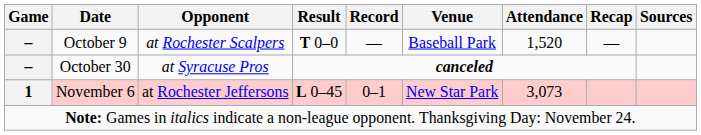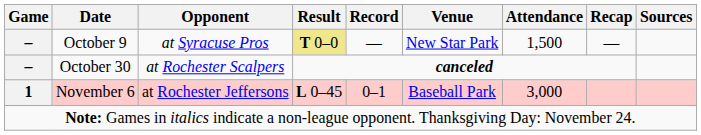October 9 | Opponent: at Rochester Scalpers -> at Syracuse Pros
October 9 | Result: no background -> khaki background
October 9 | Venue: Baseball Park -> New Star Park
October 9 | Attendance: 1,520 -> 1,500
October 30 | Opponent: at Syracuse Pros -> at Rochester Scalpers
November 6 | Venue: New Star Park -> Baseball Park
November 6 | Attendance: 3,073 -> 3,000
